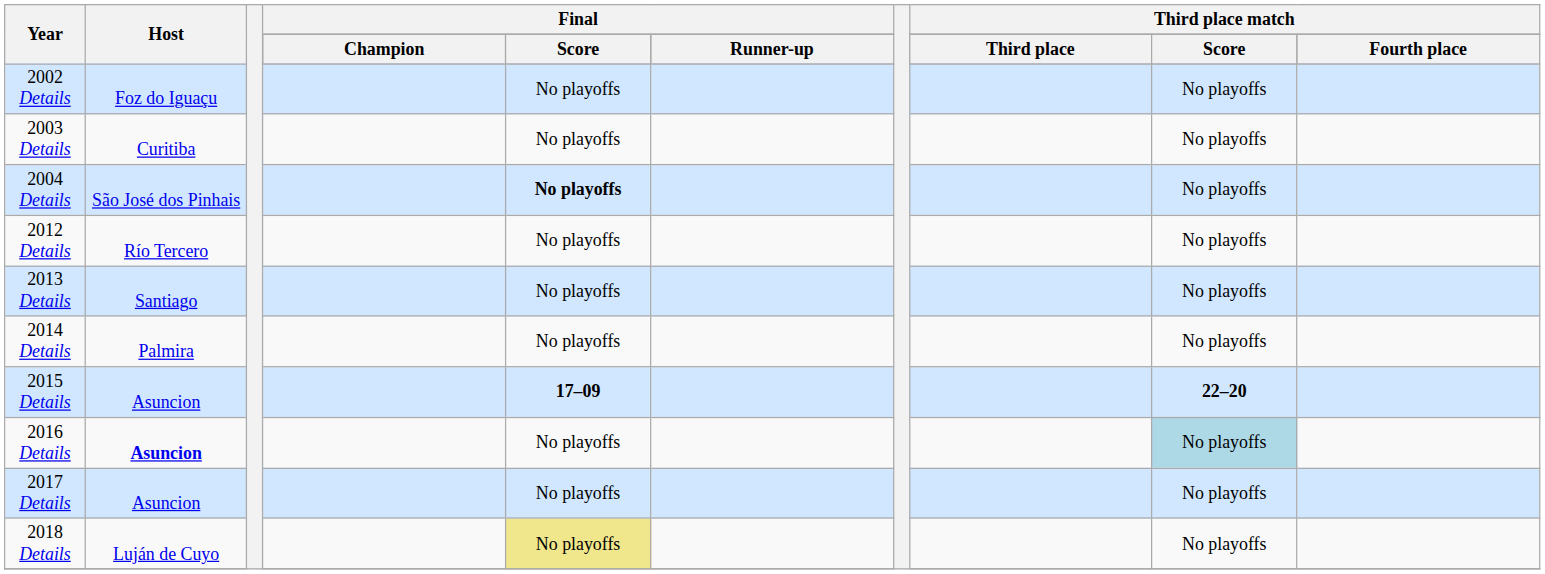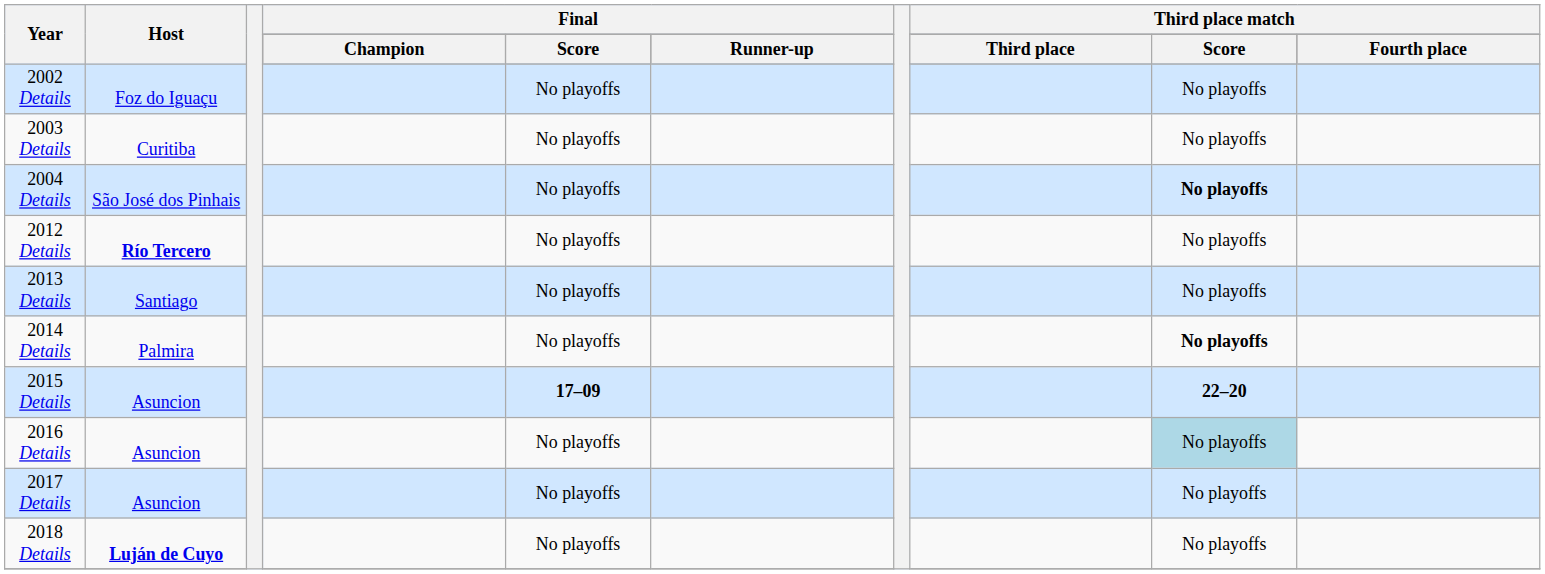2004 Details | Final / Score: bold -> normal
2004 Details | Third place match / Score: normal -> bold
2012 Details | Host: normal -> bold
2014 Details | Third place match / Score: normal -> bold
2016 Details | Host: bold -> normal
2018 Details | Host: normal -> bold
2018 Details | Final / Score: khaki background -> no background
